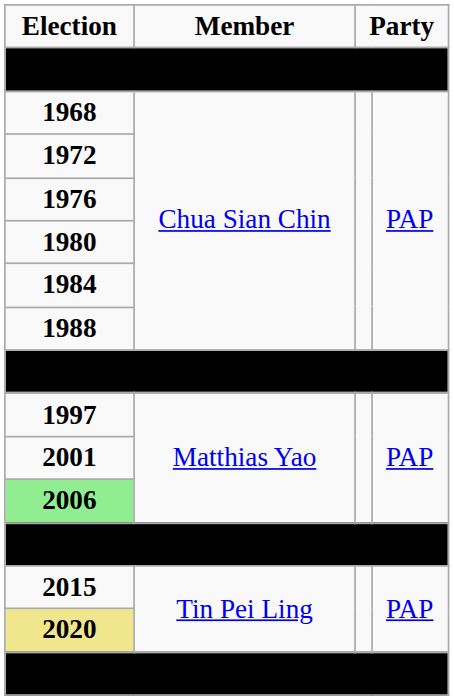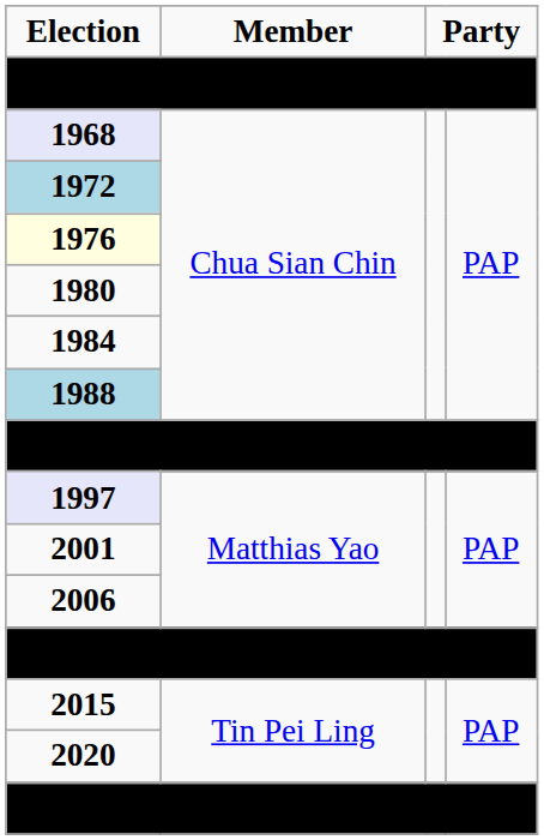1968 | Election: no background -> lavender background
1972 | Election: no background -> lightblue background
1976 | Election: no background -> lightyellow background
1988 | Election: no background -> lightblue background
1997 | Election: no background -> lavender background
2006 | Election: lightgreen background -> no background
2020 | Election: khaki background -> no background
